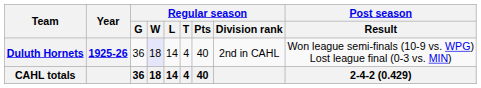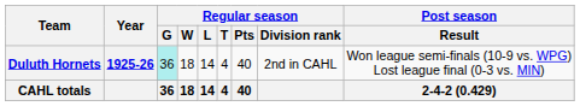Duluth Hornets | Regular season / G: no background -> paleturquoise background
Duluth Hornets | Regular season / W: lavender background -> no background
